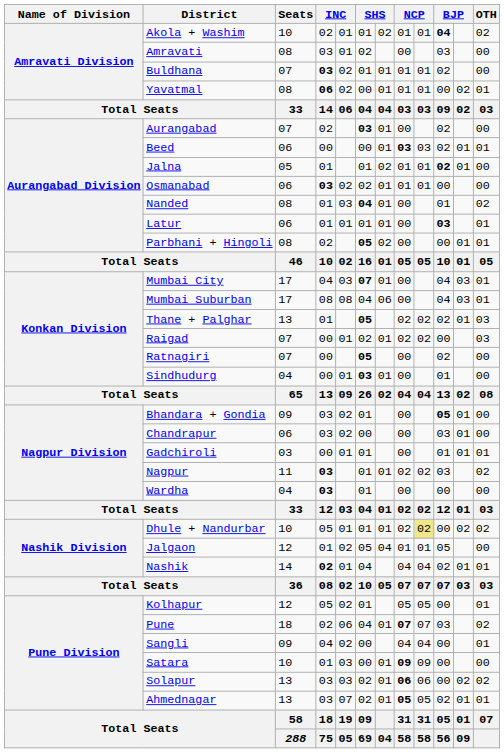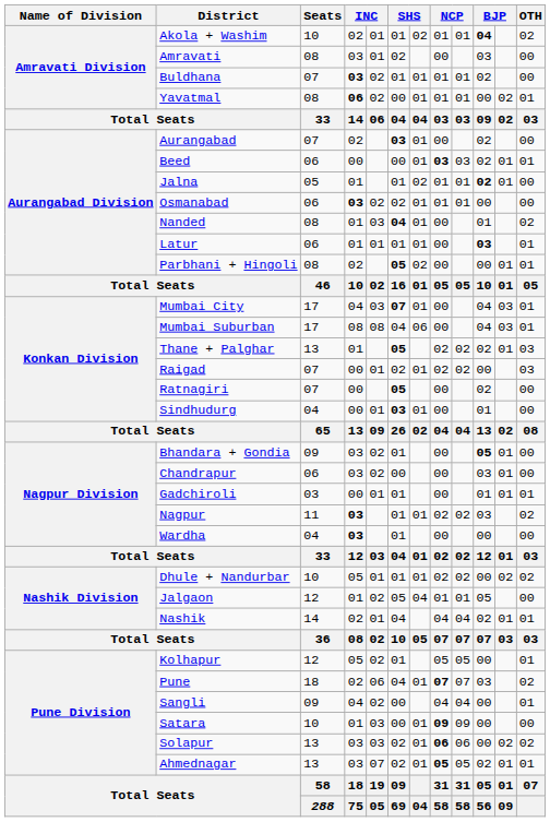Dhule + Nandurbar | column 9: khaki background -> no background
Nashik | column 4: bold -> normal
